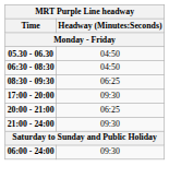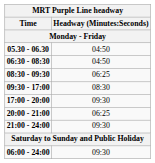+ row: 09:30 - 17:00 | 08:30
